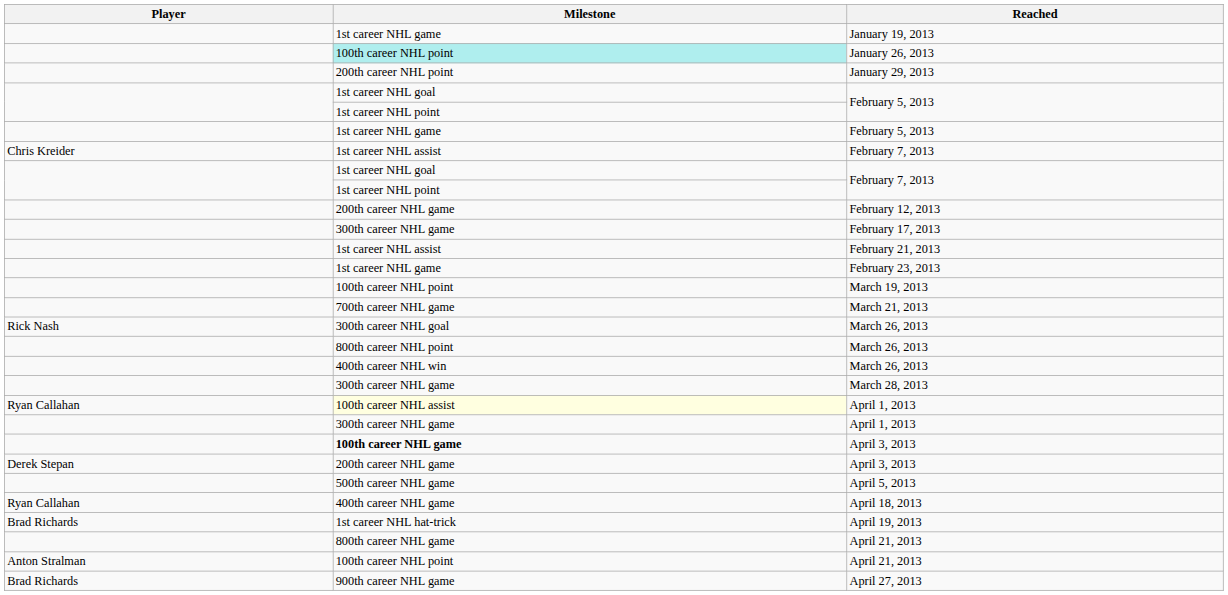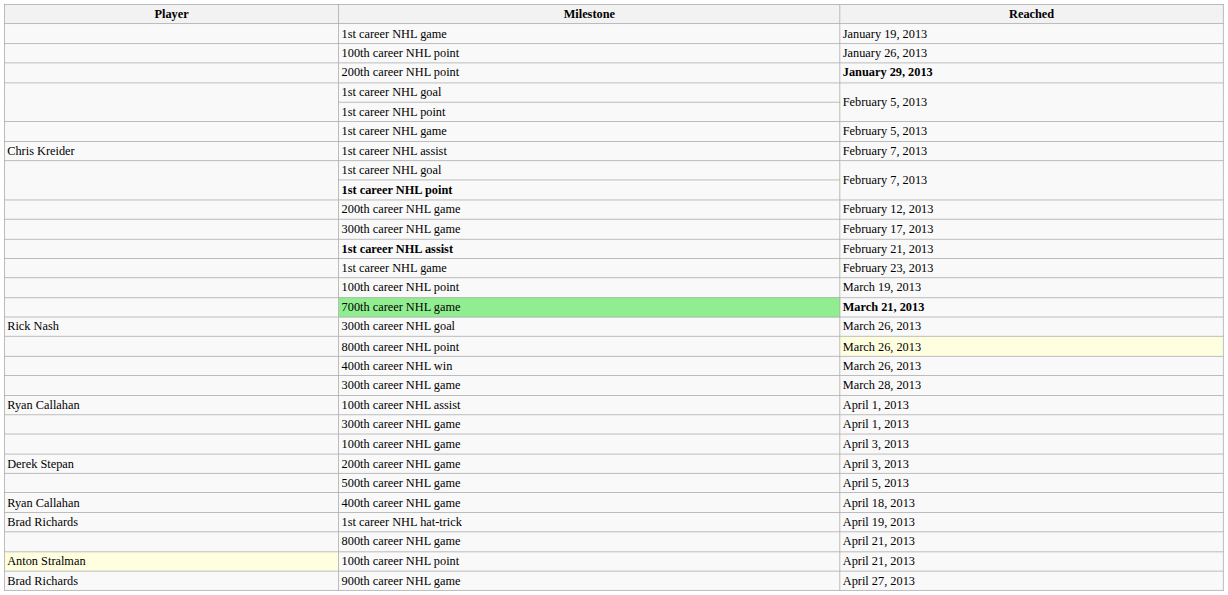row 3 | Milestone: paleturquoise background -> no background
row 4 | Reached: normal -> bold
row 10 | Milestone: normal -> bold
row 13 | Milestone: normal -> bold
row 16 | Milestone: no background -> lightgreen background
row 16 | Reached: normal -> bold
row 18 | Reached: no background -> lightyellow background
row 21 | Milestone: lightyellow background -> no background
row 23 | Milestone: bold -> normal
row 29 | Player: no background -> lightyellow background
